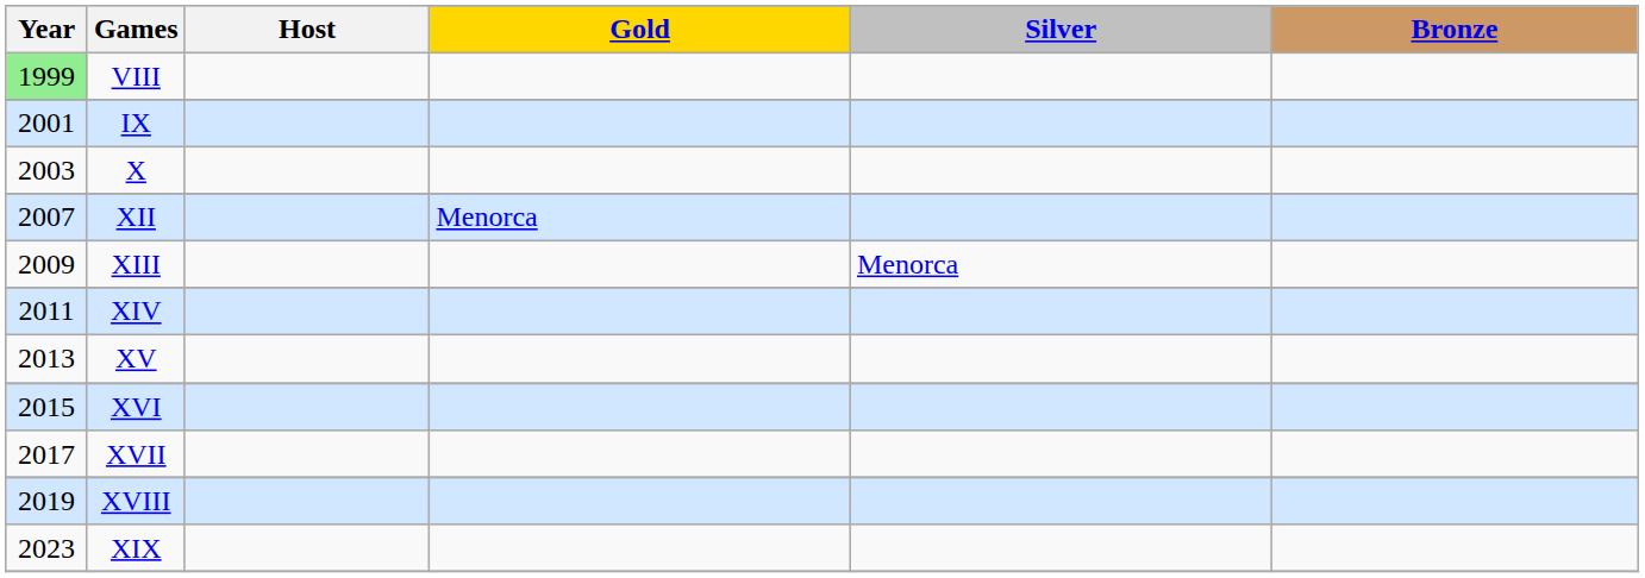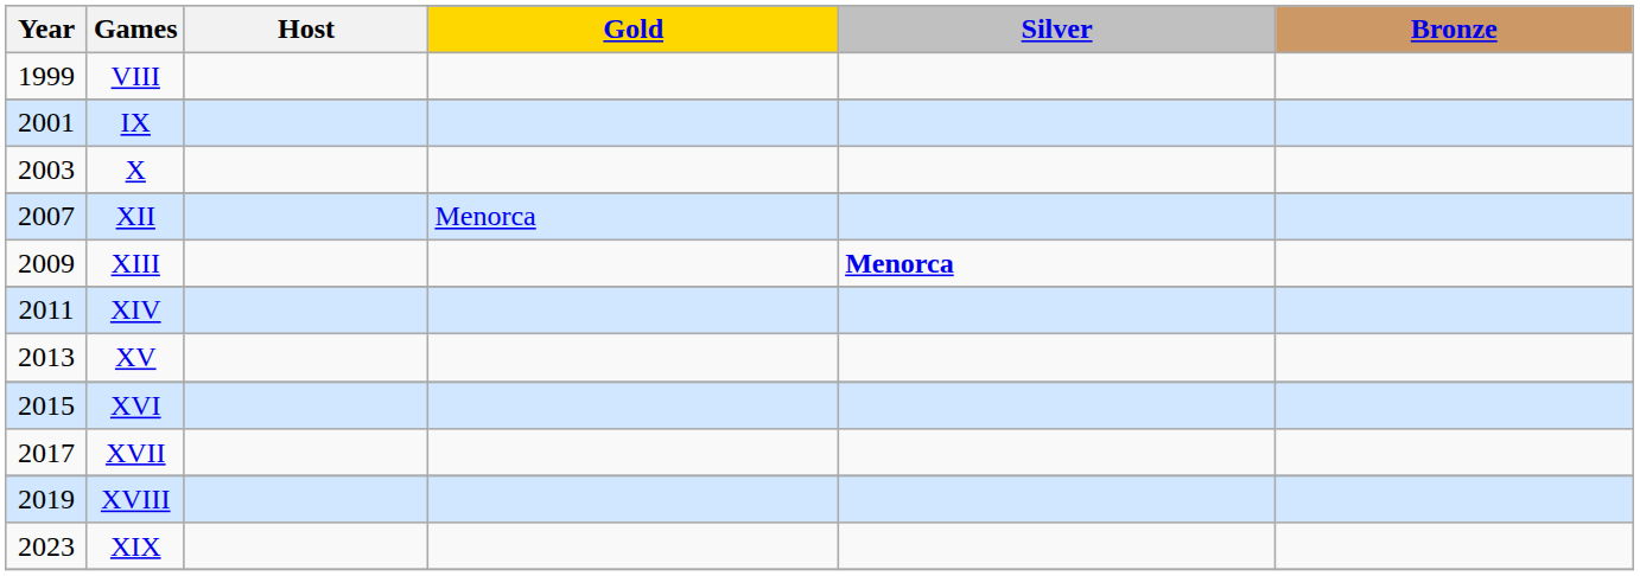VIII | Year: lightgreen background -> no background
XIII | Silver: normal -> bold
